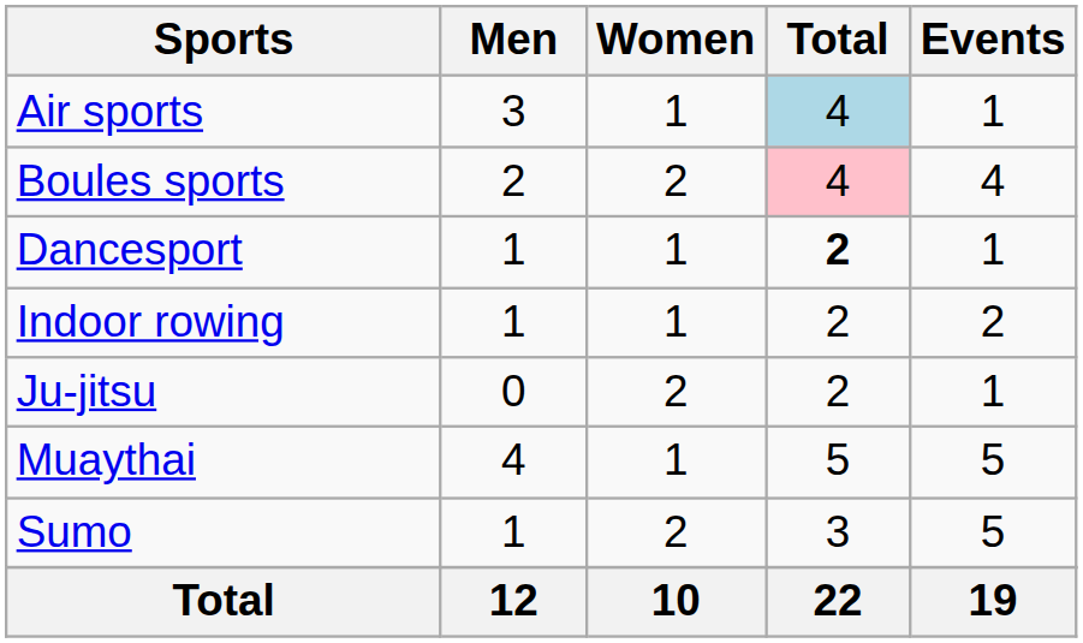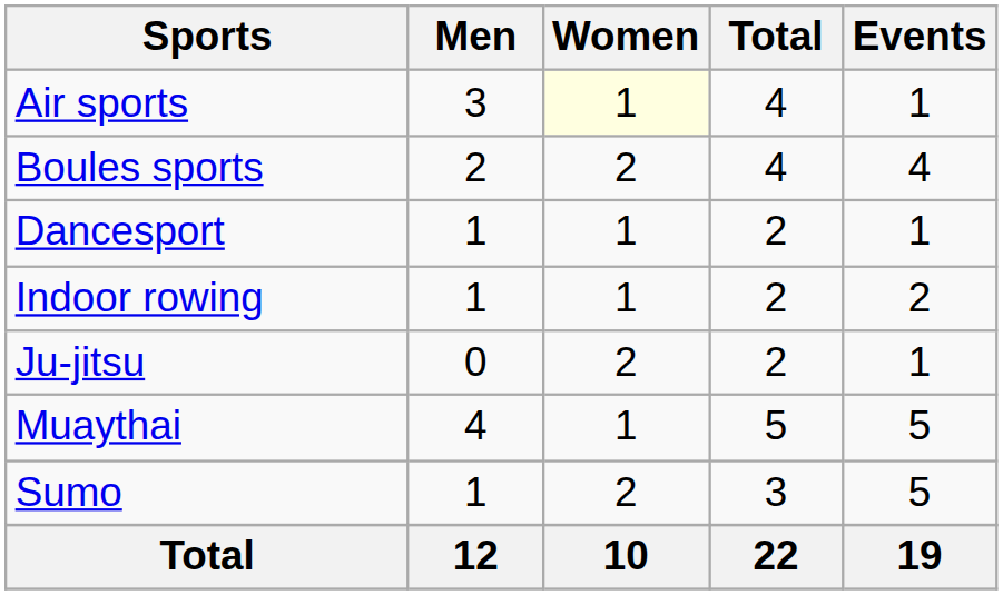Air sports | Women: no background -> lightyellow background
Air sports | Total: lightblue background -> no background
Boules sports | Total: pink background -> no background
Dancesport | Total: bold -> normal
